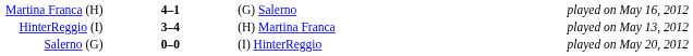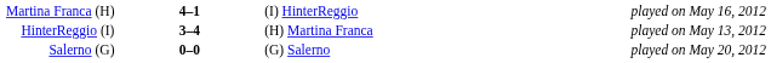Martina Franca (H) | column 3: (G) Salerno -> (I) HinterReggio
Salerno (G) | column 3: (I) HinterReggio -> (G) Salerno
